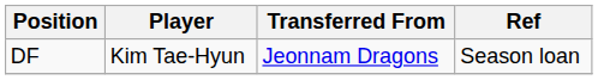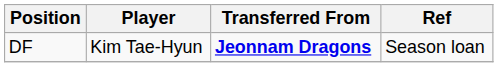DF | Transferred From: normal -> bold
